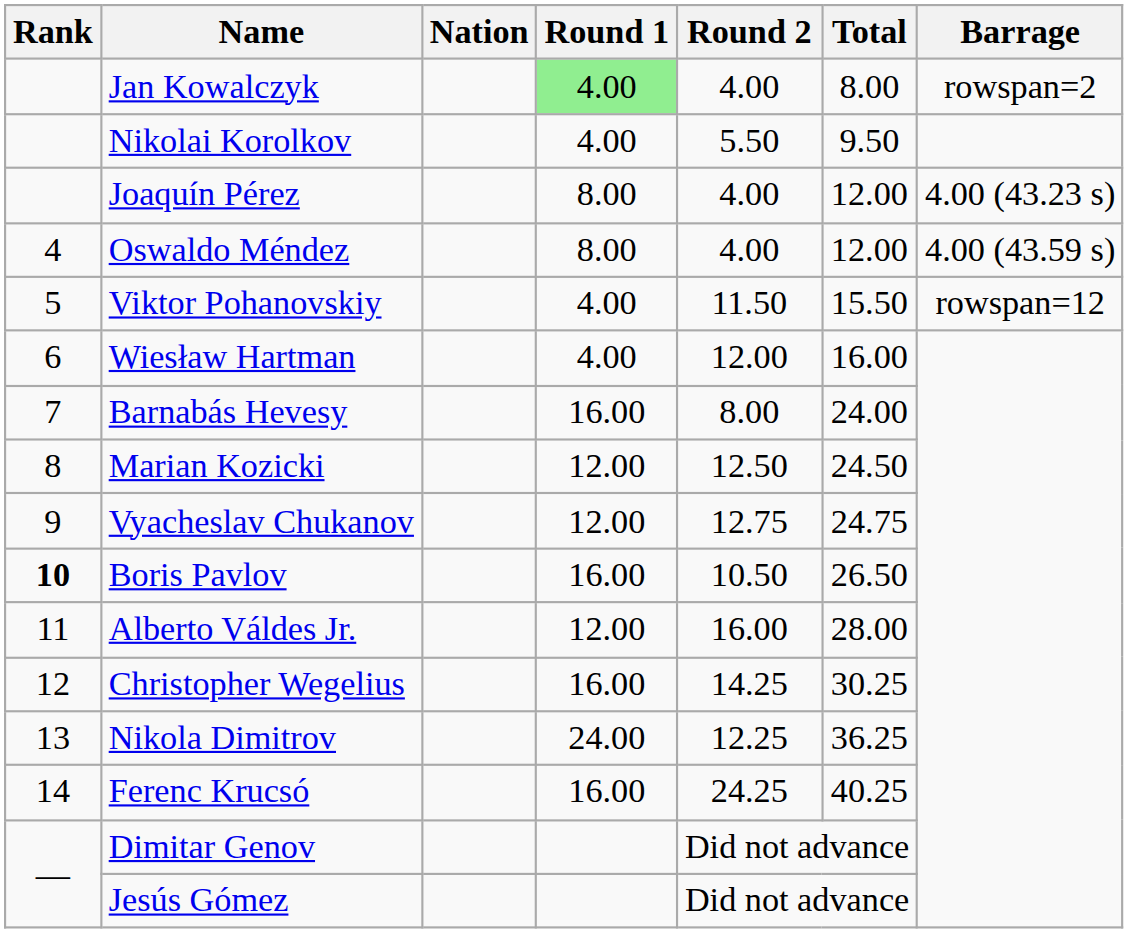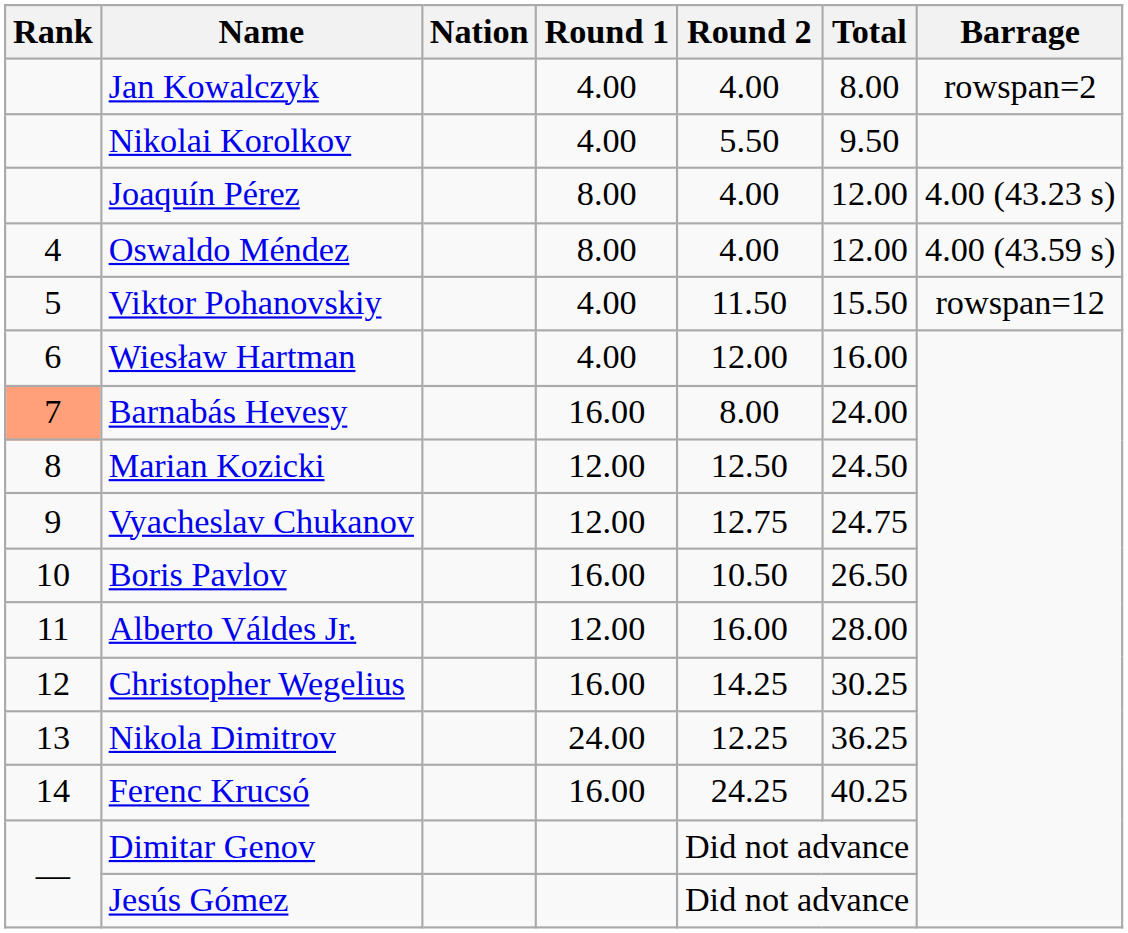Jan Kowalczyk | Round 1: lightgreen background -> no background
Barnabás Hevesy | Rank: no background -> lightsalmon background
Boris Pavlov | Rank: bold -> normal
